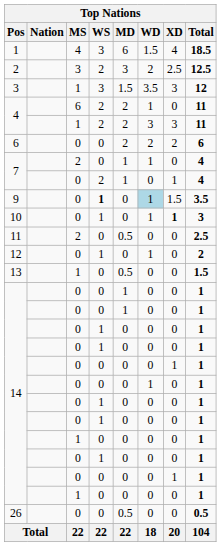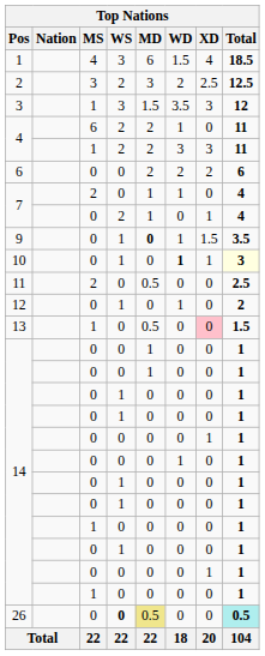9 | WS: bold -> normal
9 | MD: normal -> bold
9 | WD: lightblue background -> no background
10 | WD: normal -> bold
10 | XD: bold -> normal
10 | Total: no background -> lightyellow background
13 | XD: no background -> pink background
26 | WS: normal -> bold
26 | MD: no background -> khaki background
26 | Total: no background -> paleturquoise background
